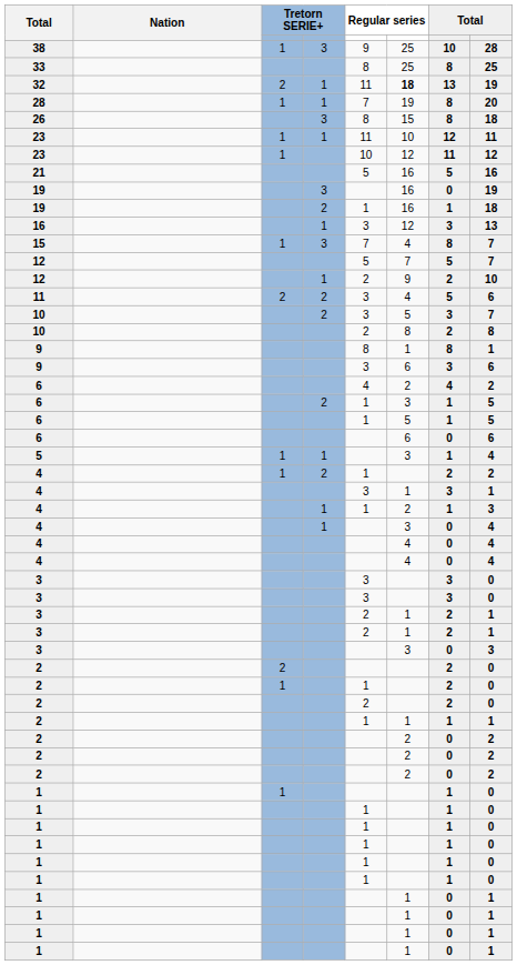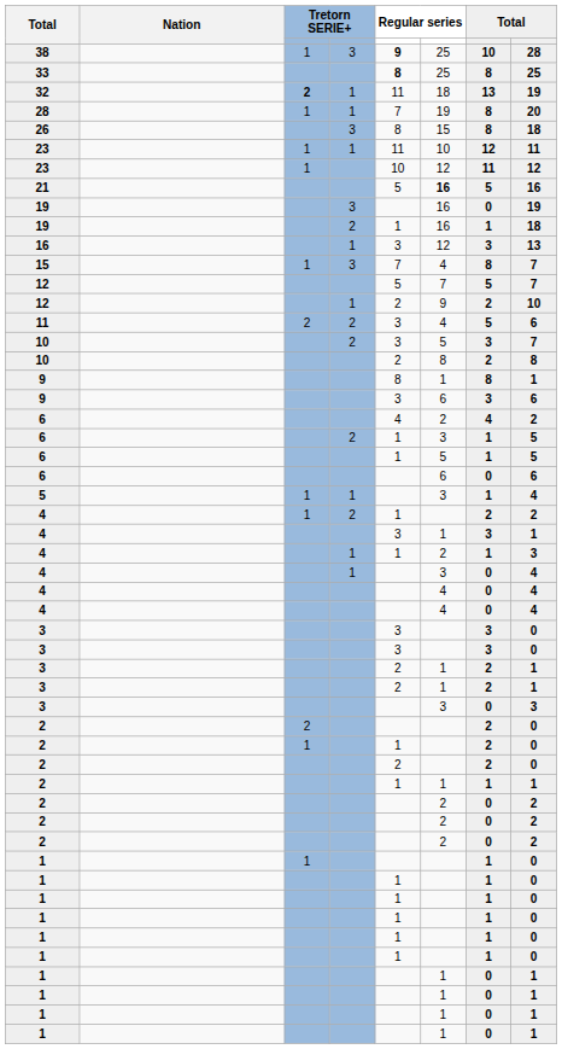38 | column 5: normal -> bold
33 | column 5: normal -> bold
32 | column 3: normal -> bold
32 | column 6: bold -> normal
21 | column 6: normal -> bold
